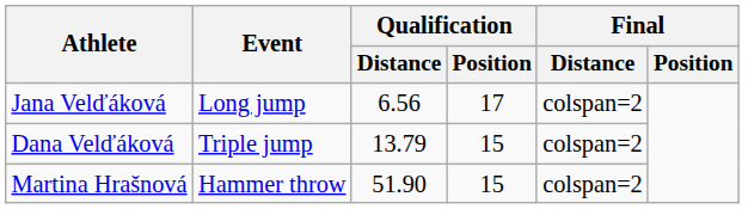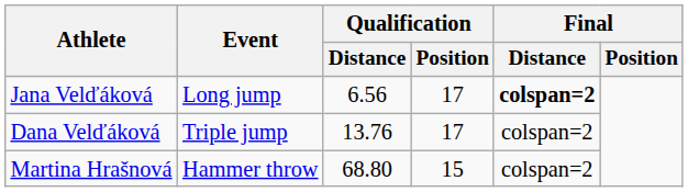Jana Velďáková | Final / Distance: normal -> bold
Dana Velďáková | Qualification / Distance: 13.79 -> 13.76
Dana Velďáková | Qualification / Position: 15 -> 17
Martina Hrašnová | Qualification / Distance: 51.90 -> 68.80
